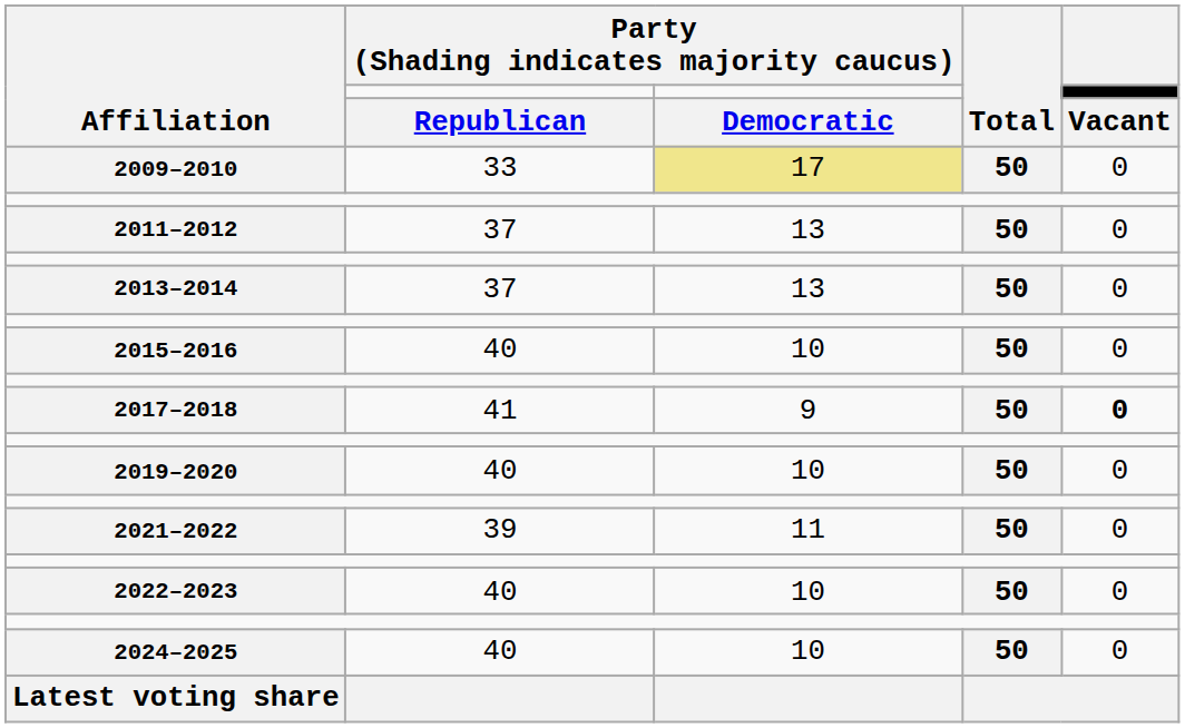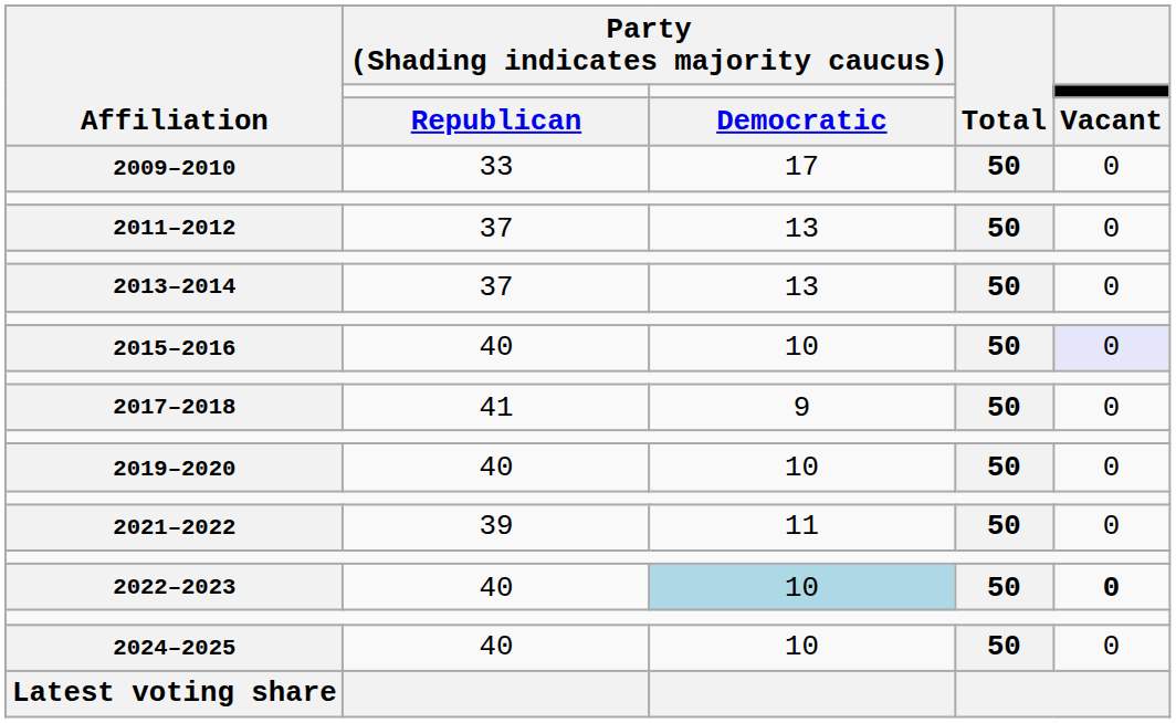2009–2010 | column 3: khaki background -> no background
2015–2016 | column 5: no background -> lavender background
2017–2018 | column 5: bold -> normal
2022–2023 | column 3: no background -> lightblue background
2022–2023 | column 5: normal -> bold
